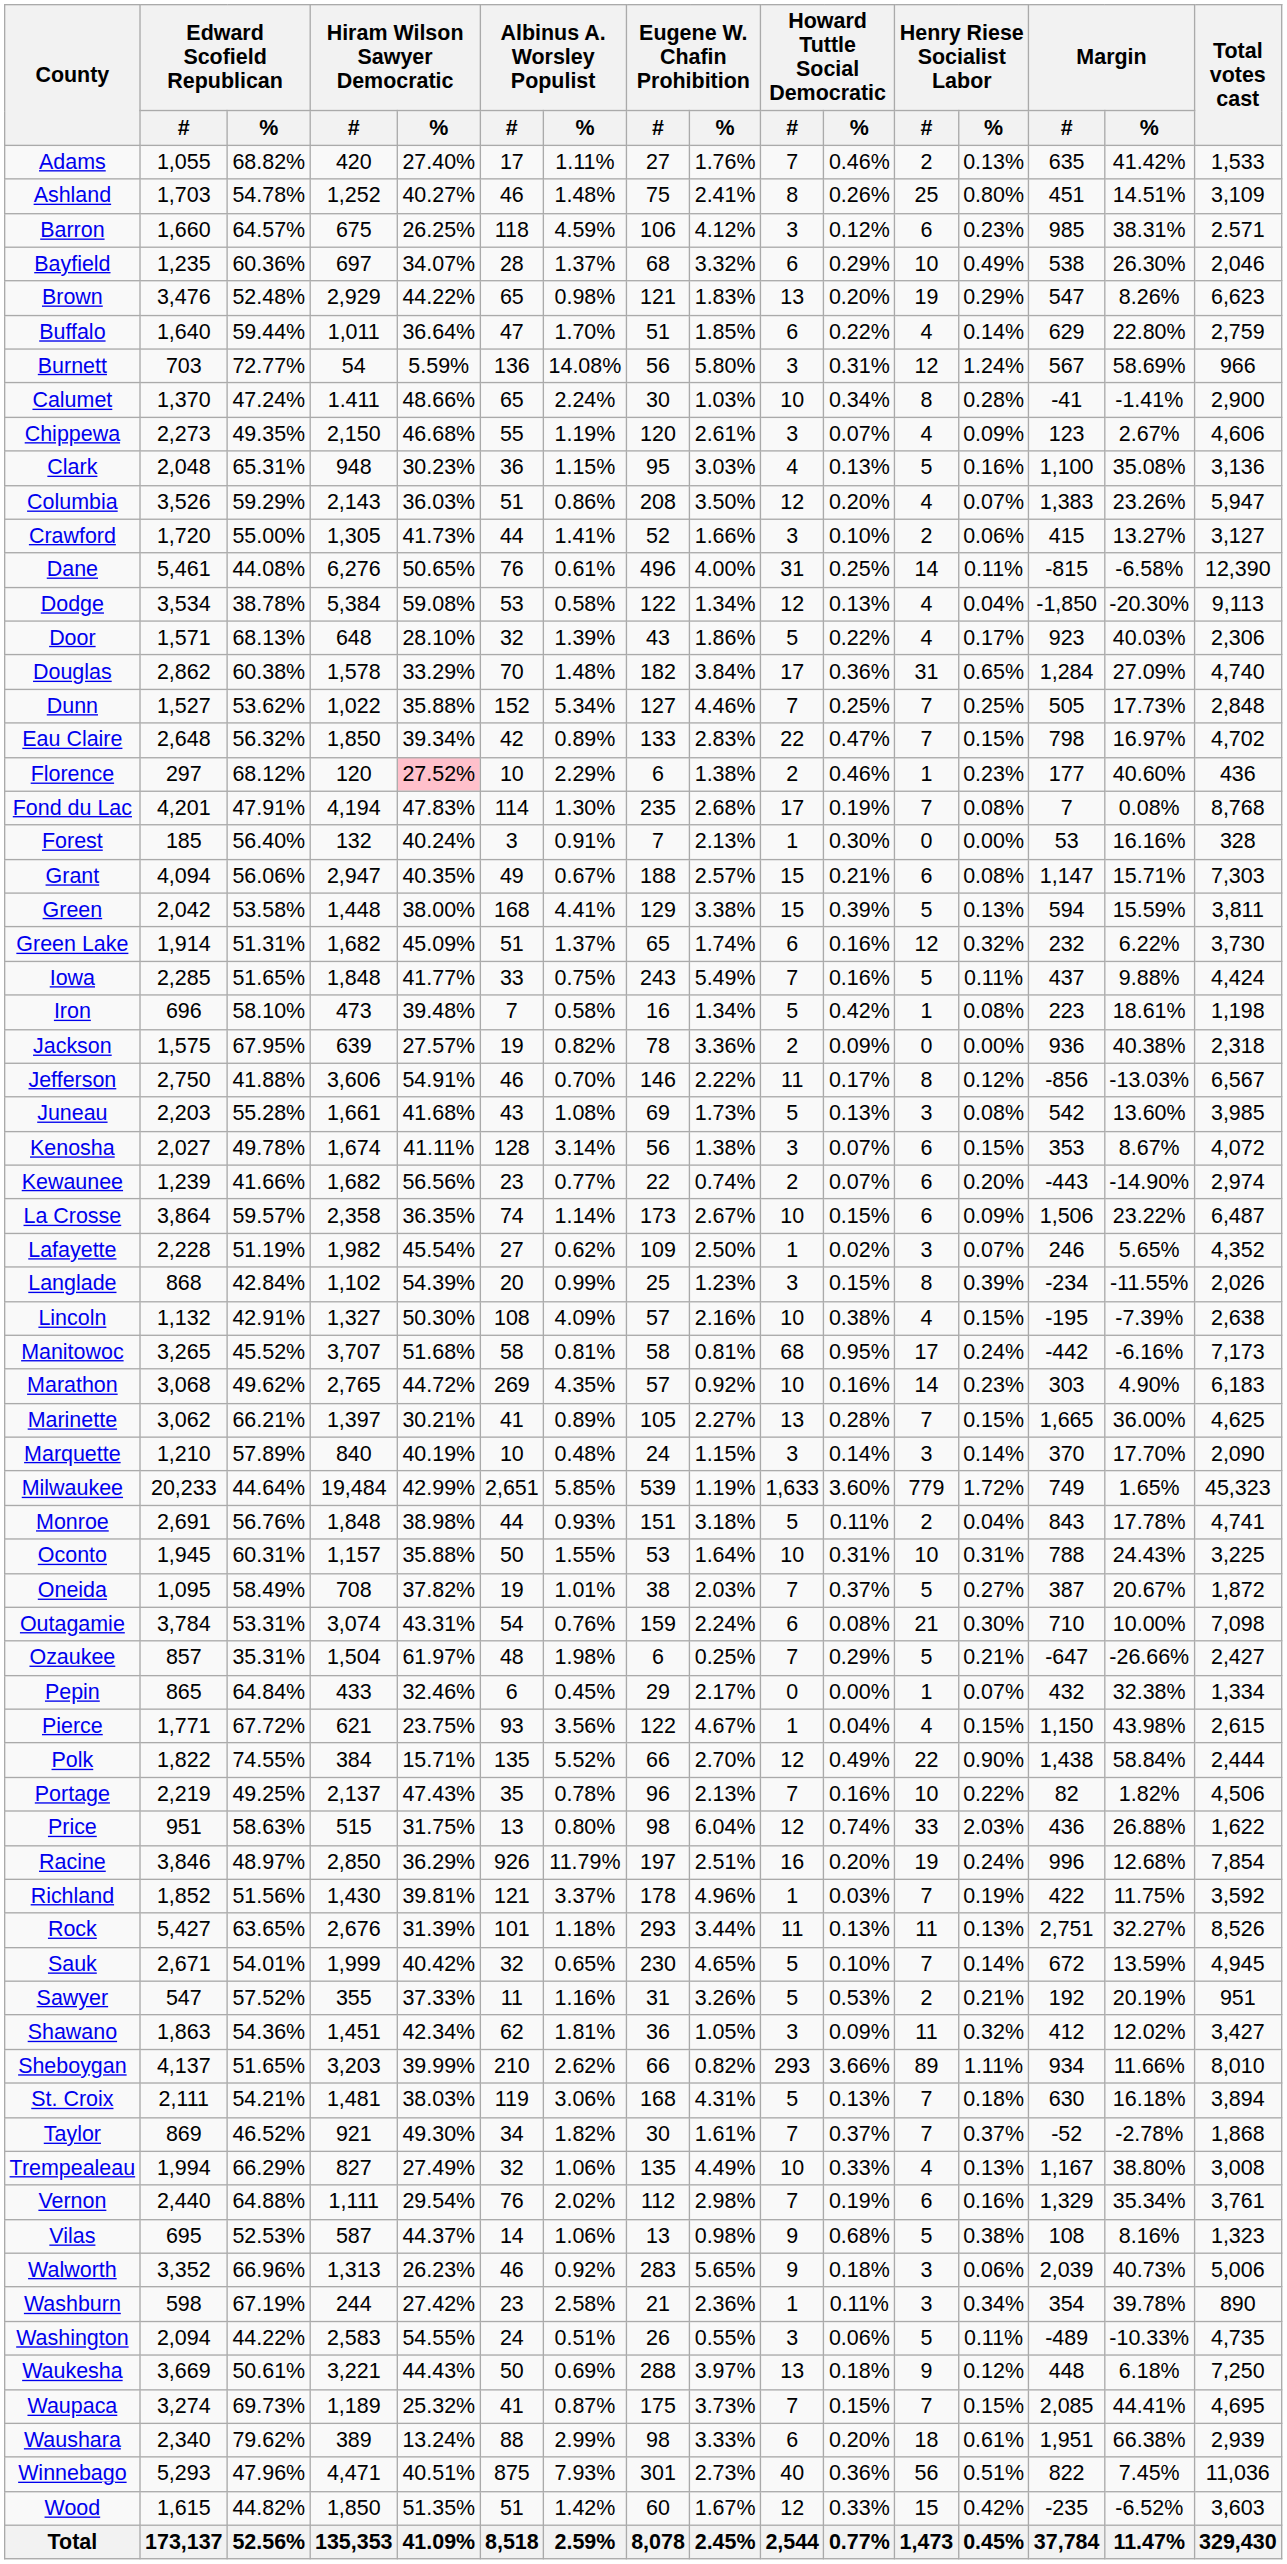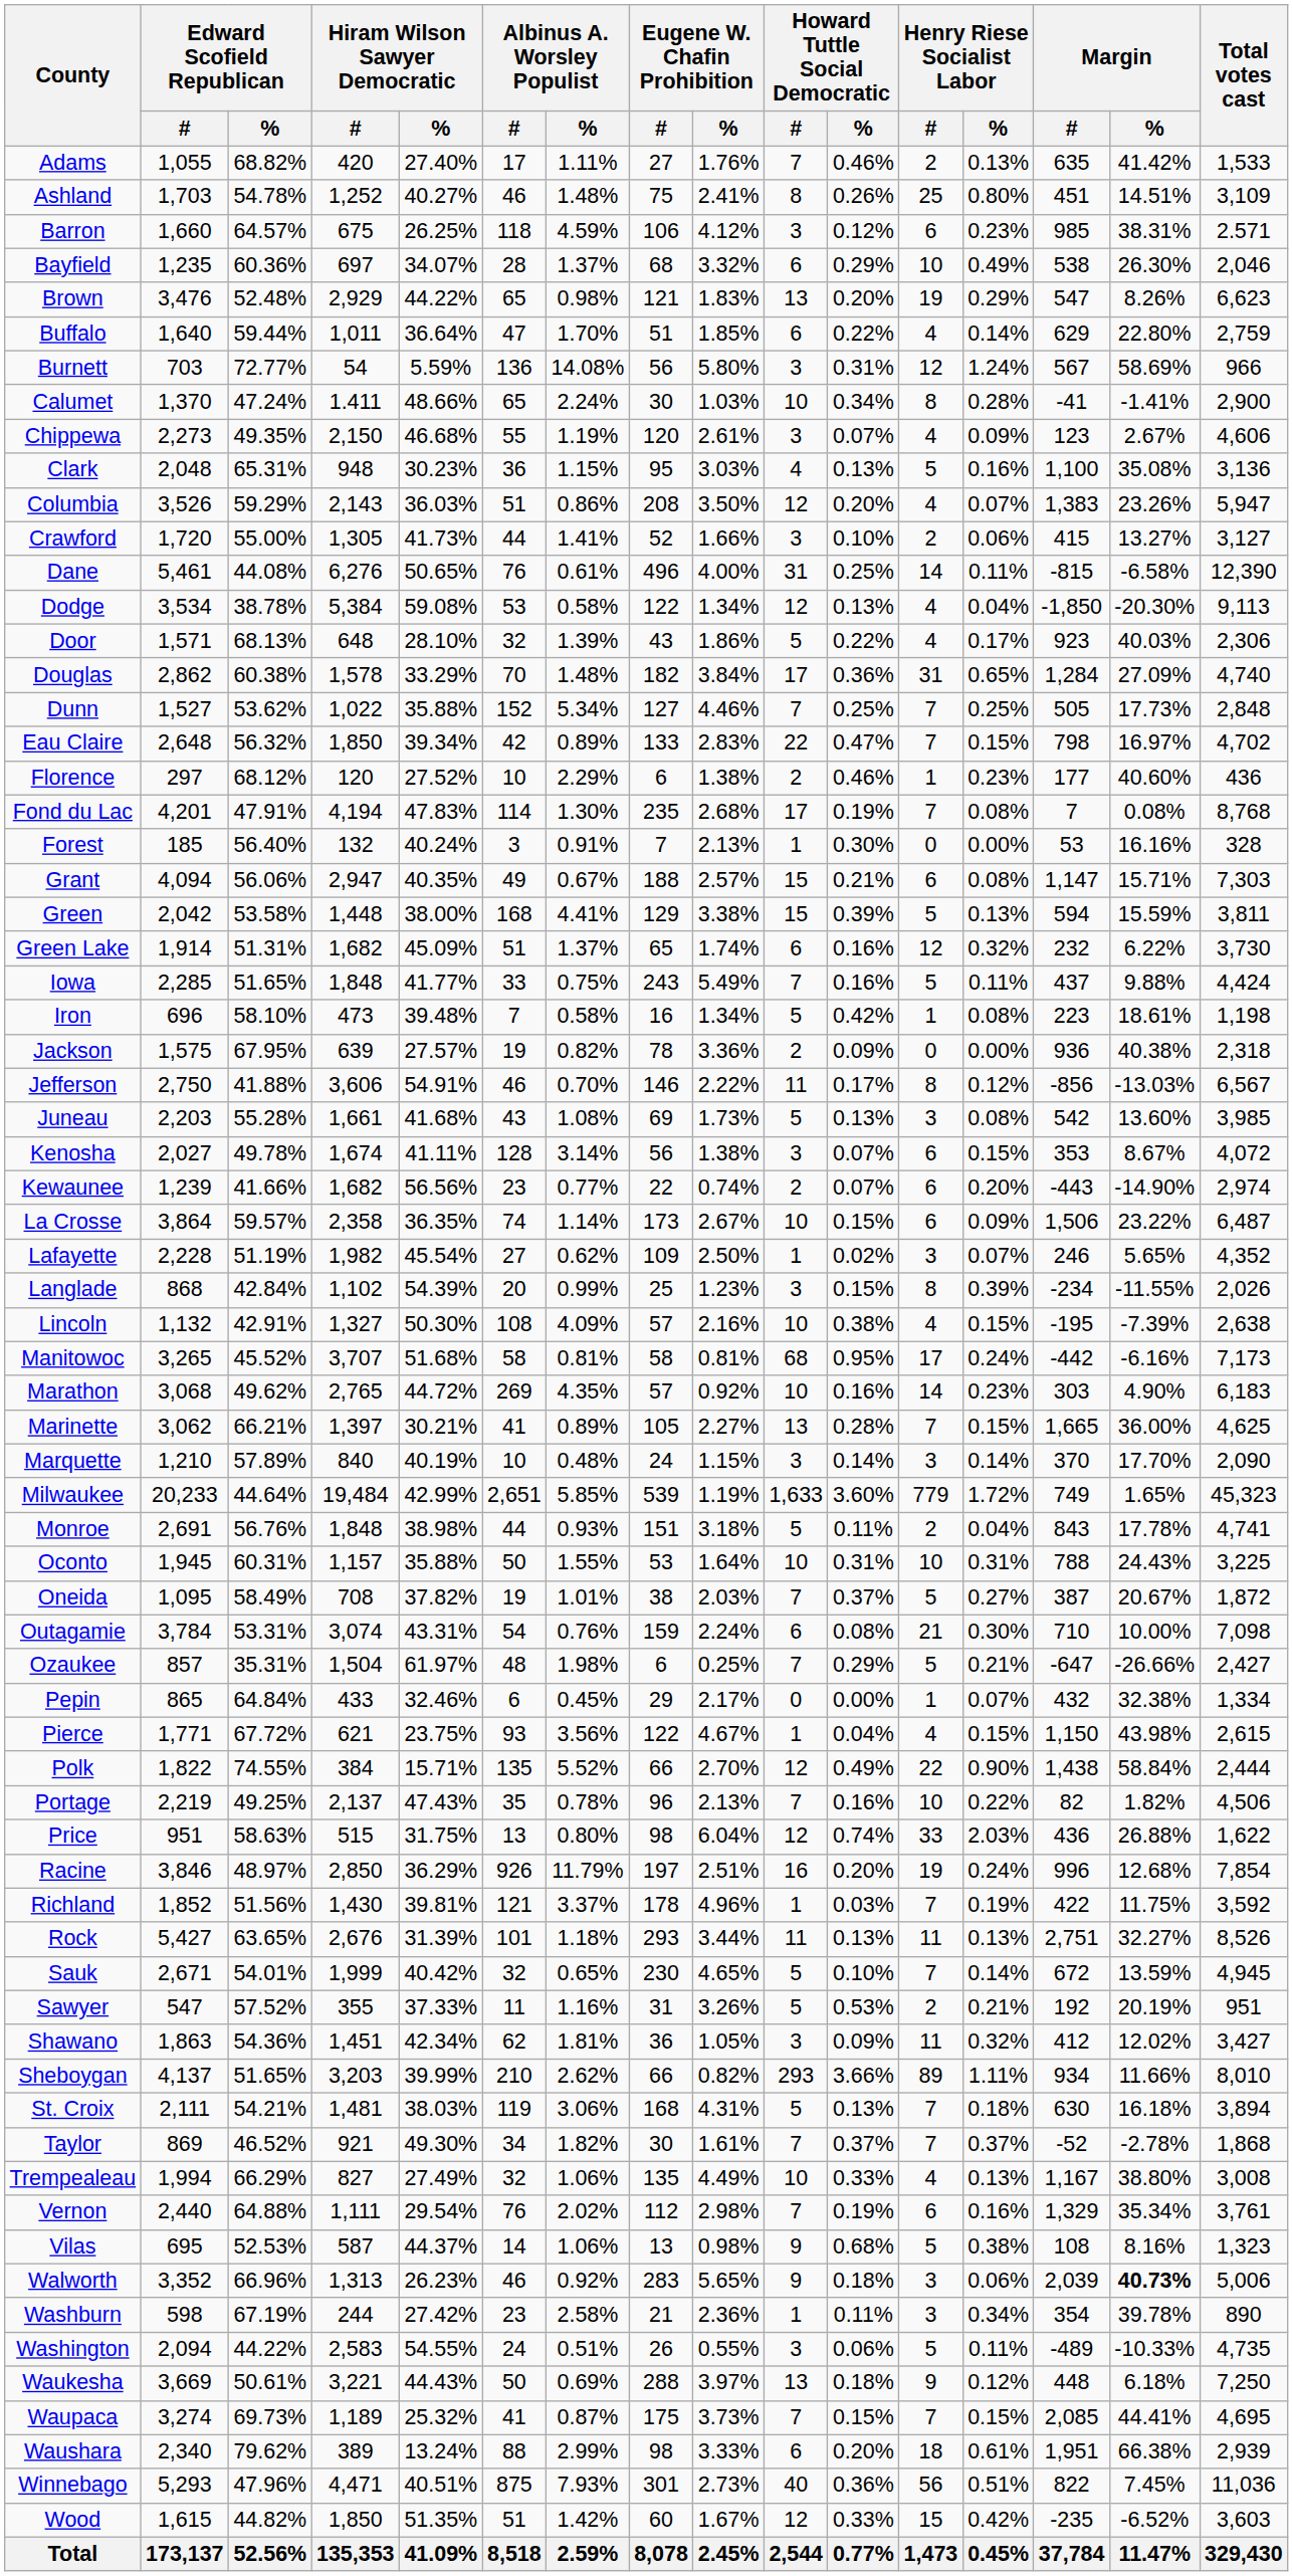Florence | Hiram Wilson Sawyer Democratic / %: pink background -> no background
Walworth | Margin / %: normal -> bold
